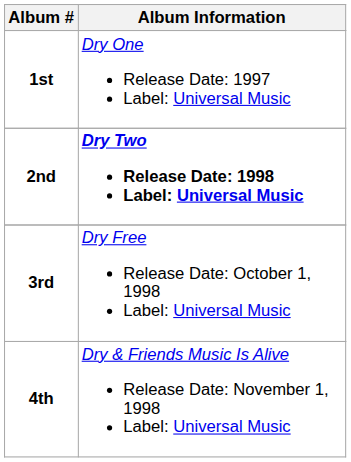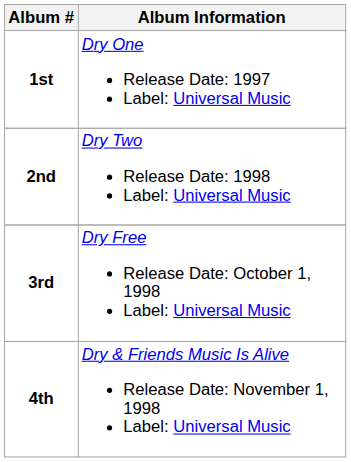2nd | Album Information: bold -> normal
